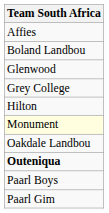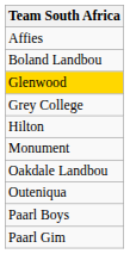row 4 | column 1: no background -> gold background
row 7 | column 1: lightyellow background -> no background
row 9 | column 1: bold -> normal
